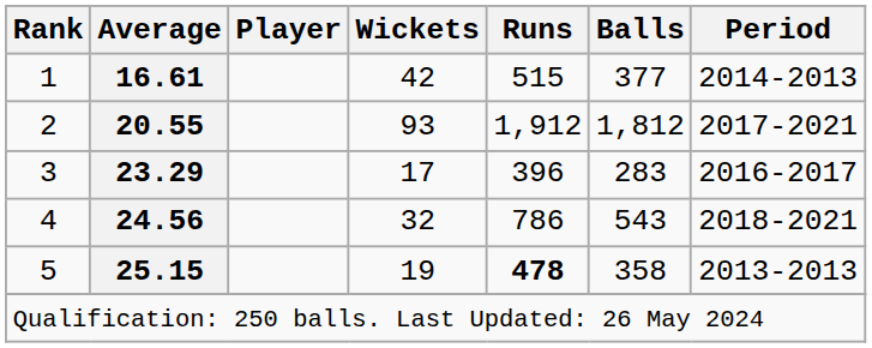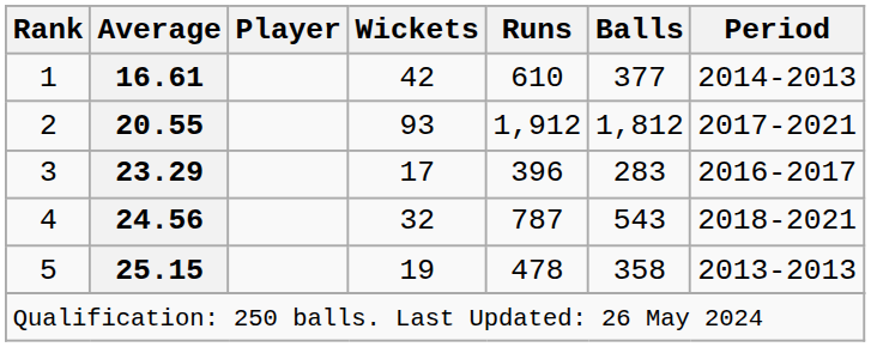1 | Runs: 515 -> 610
4 | Runs: 786 -> 787
5 | Runs: bold -> normal
